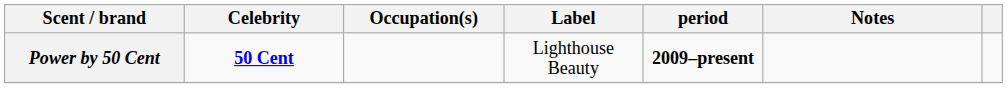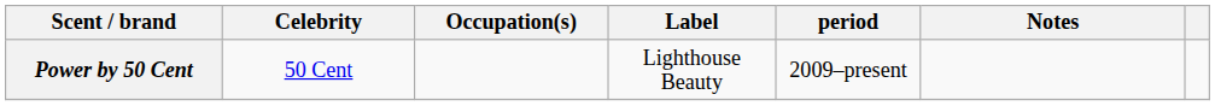Power by 50 Cent | Celebrity: bold -> normal
Power by 50 Cent | period: bold -> normal
